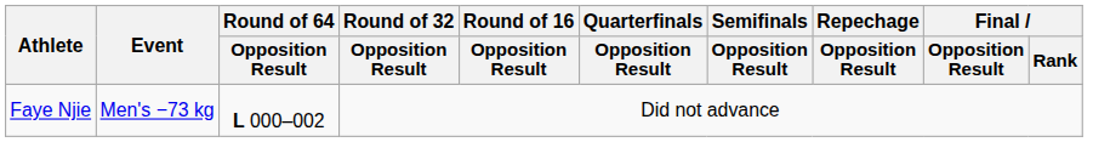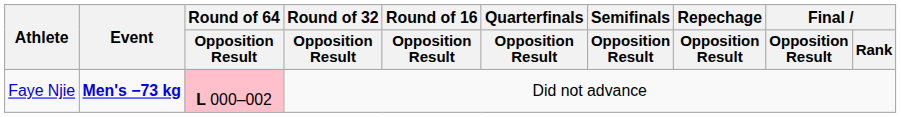Faye Njie | Event: normal -> bold
Faye Njie | Round of 64 / Opposition Result: no background -> pink background
